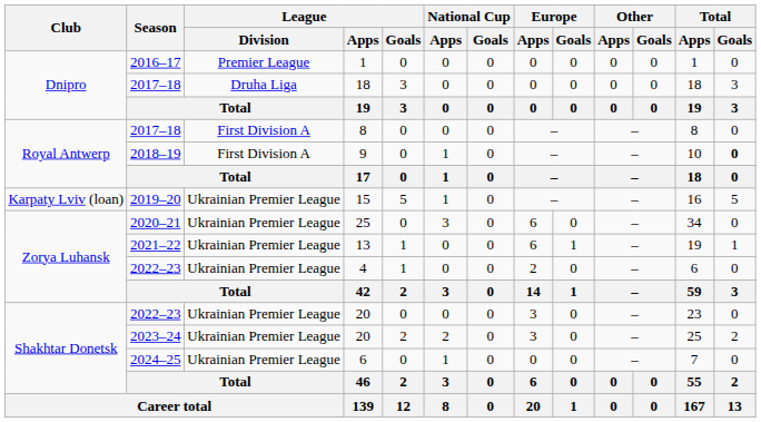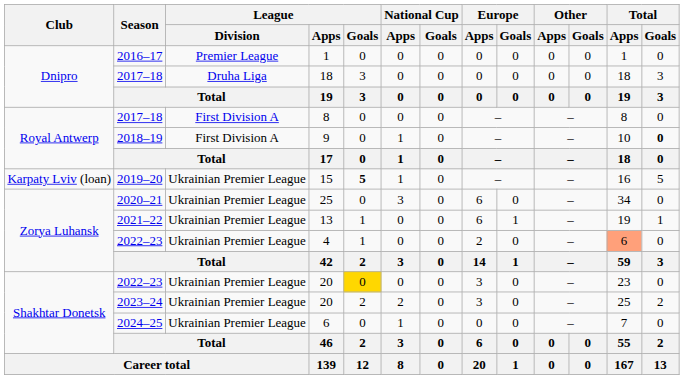15 | League / Goals: normal -> bold
4 | Total / Apps: no background -> lightsalmon background
2022–23 / 20 | League / Goals: no background -> gold background
